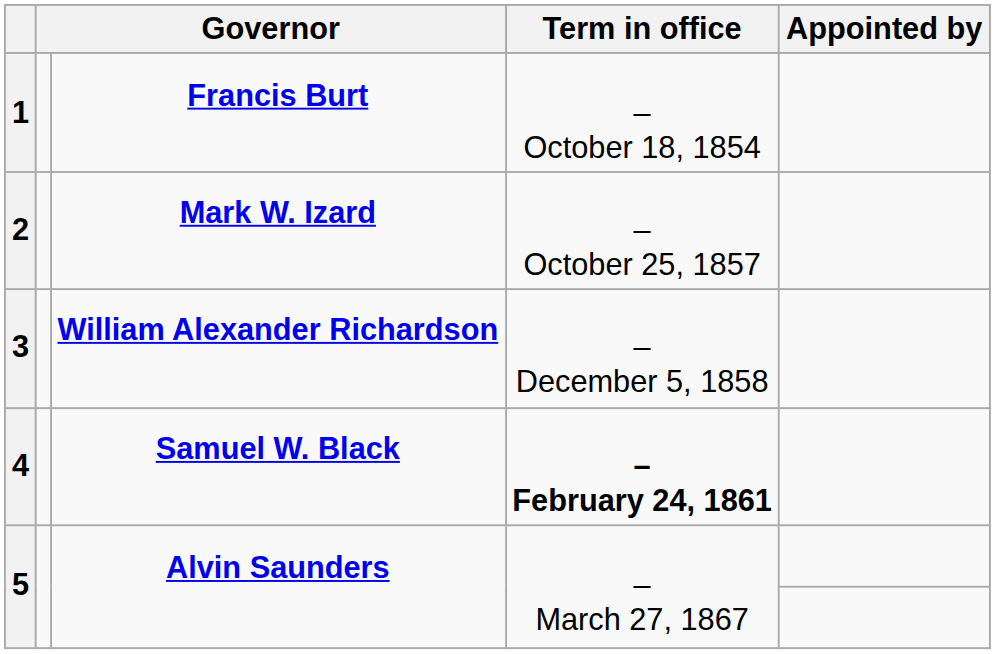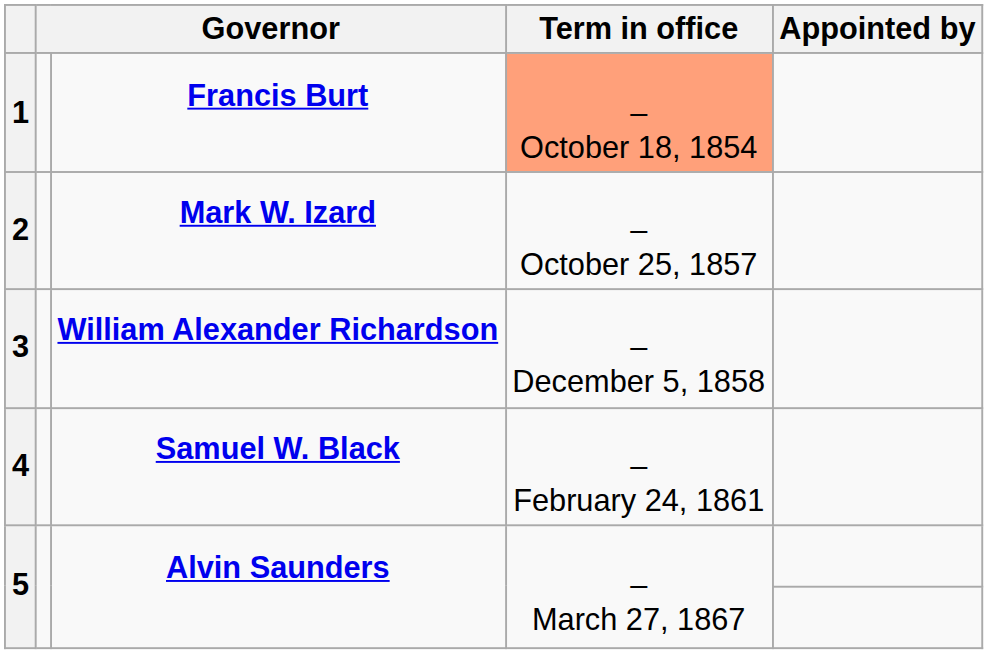1 | Term in office: no background -> lightsalmon background
4 | Term in office: bold -> normal
